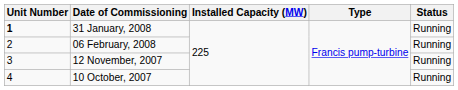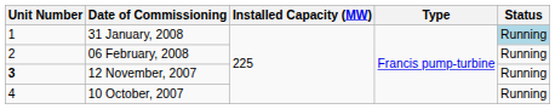31 January, 2008 | Unit Number: bold -> normal
31 January, 2008 | Status: no background -> lightblue background
12 November, 2007 | Unit Number: normal -> bold
